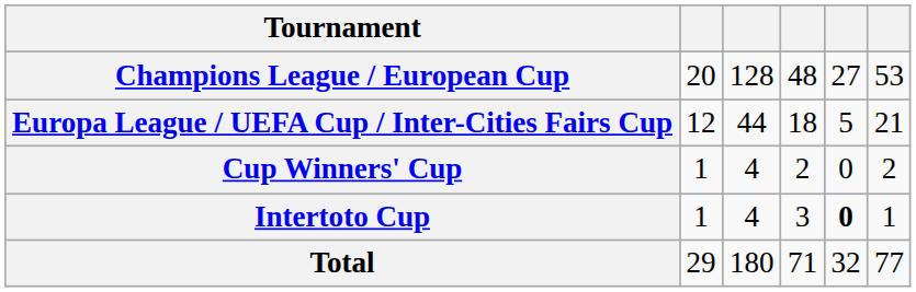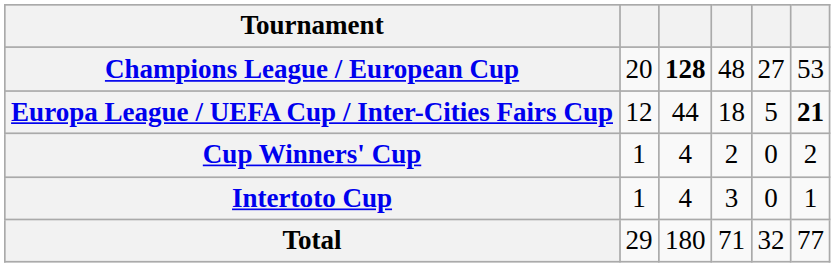Champions League / European Cup | column 3: normal -> bold
Europa League / UEFA Cup / Inter-Cities Fairs Cup | column 6: normal -> bold
Intertoto Cup | column 5: bold -> normal
